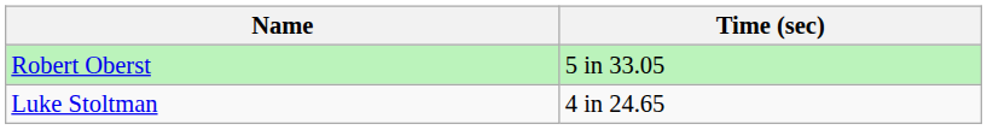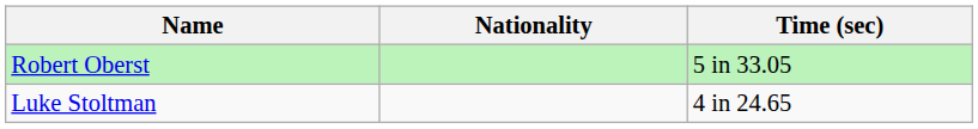+ column: Nationality
